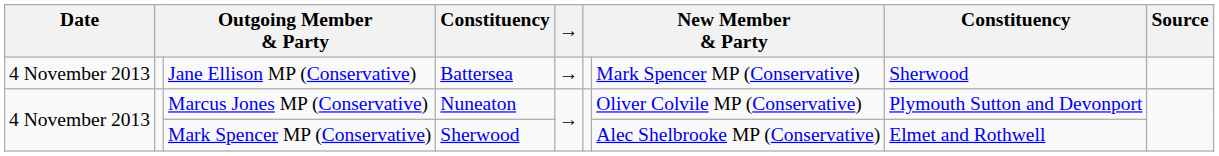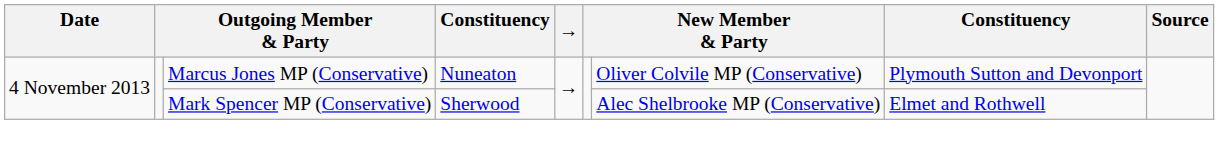- row: 4 November 2013 | Jane Ellison MP (Conservative) | Battersea | → | Mark Spencer MP (Conservative) | Sherwood
